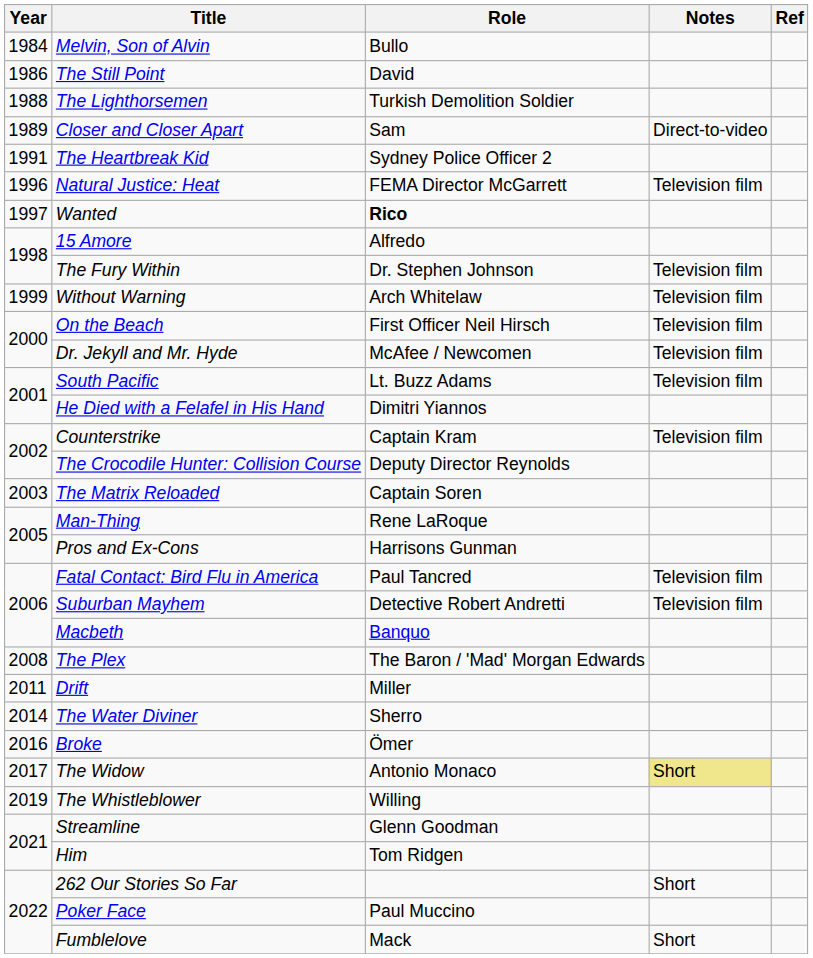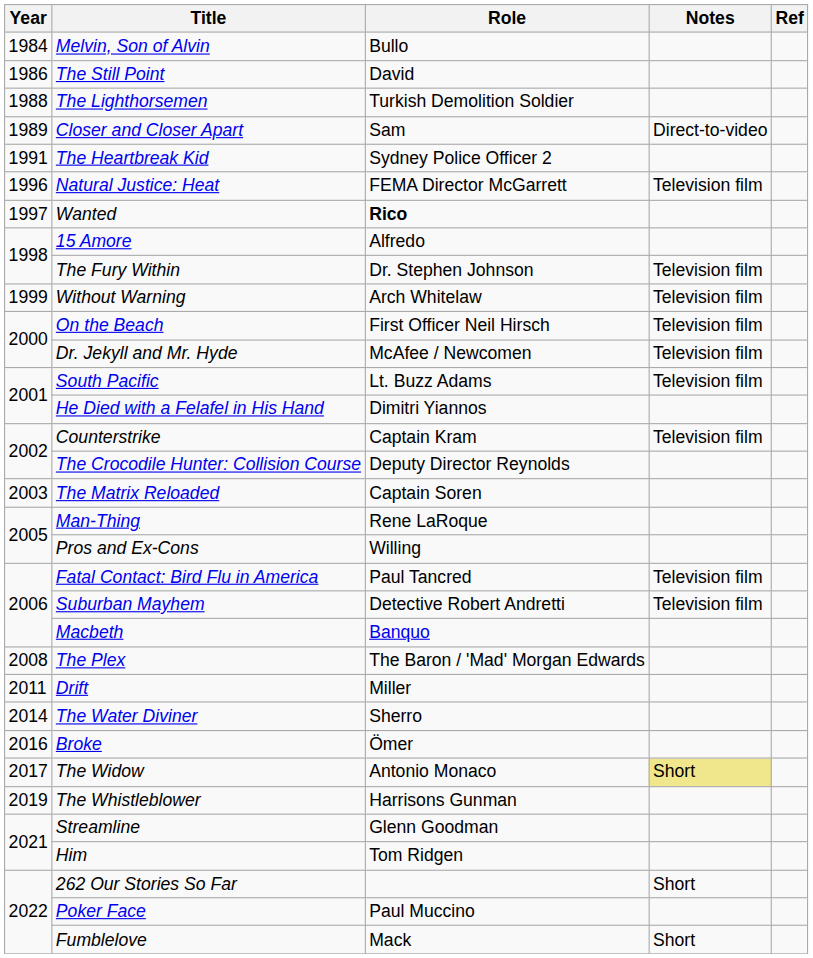Pros and Ex-Cons | Role: Harrisons Gunman -> Willing
The Whistleblower | Role: Willing -> Harrisons Gunman
